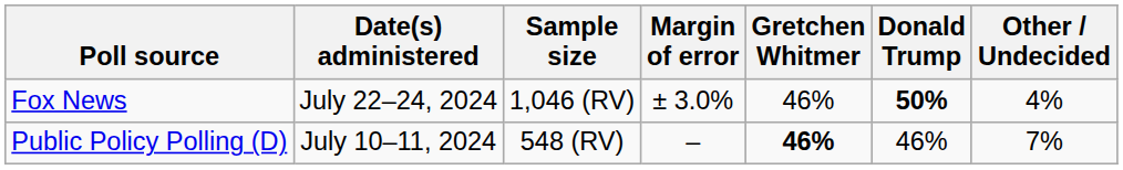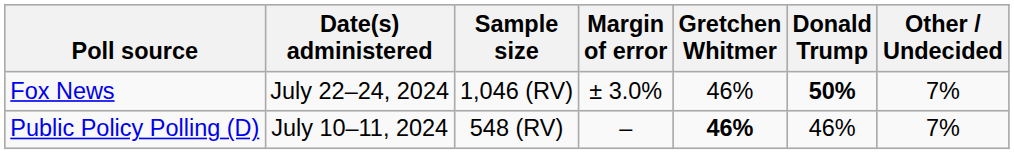Fox News | Other / Undecided: 4% -> 7%
